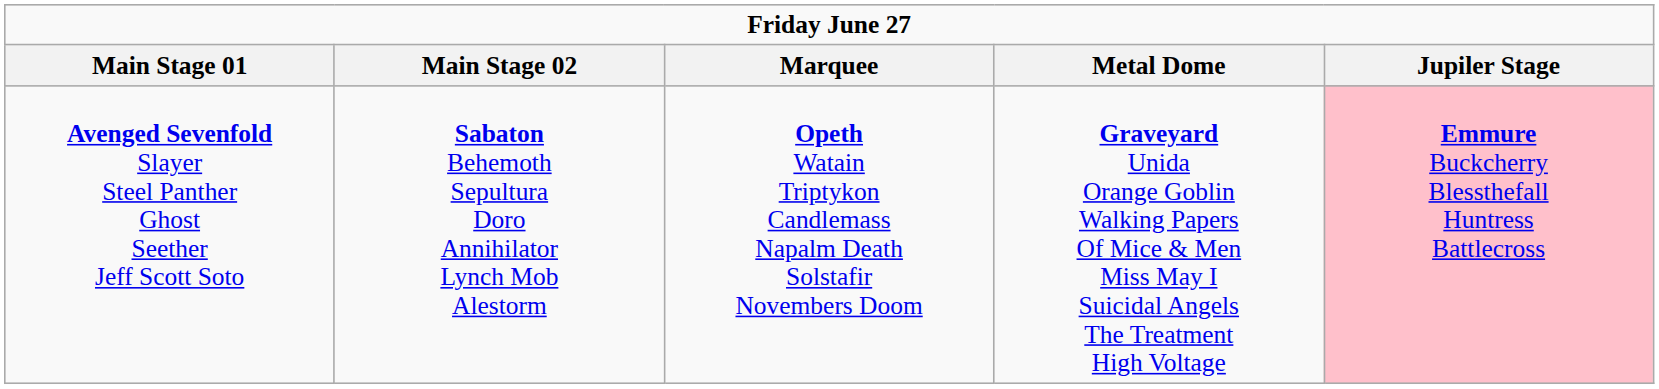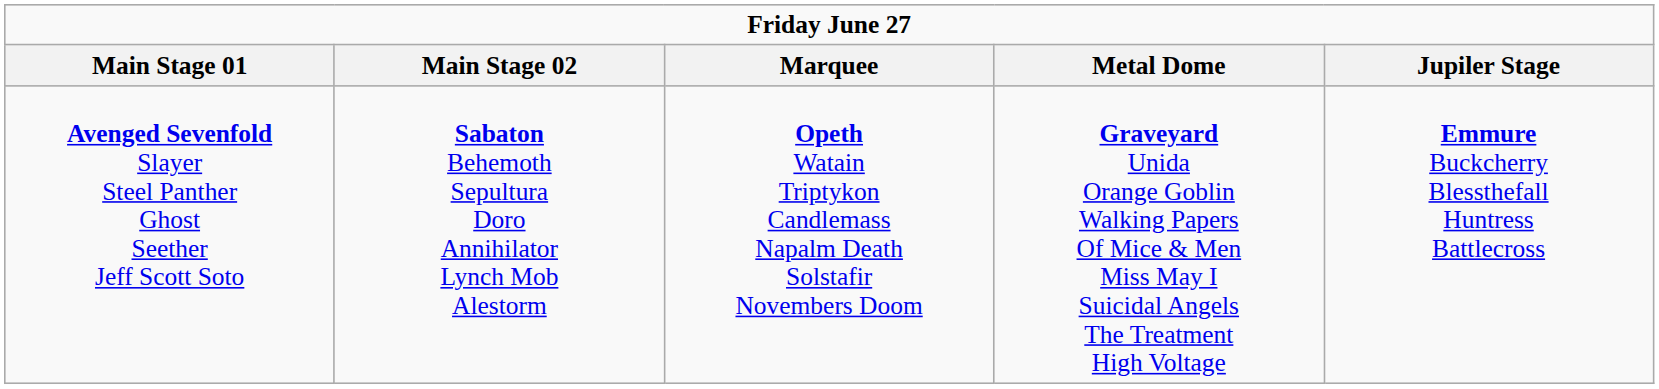row 3 | Jupiler Stage: pink background -> no background
